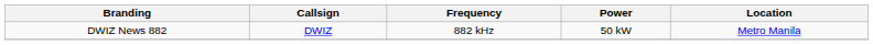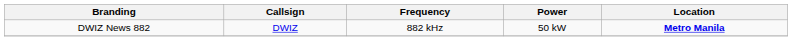DWIZ News 882 | Location: normal -> bold
